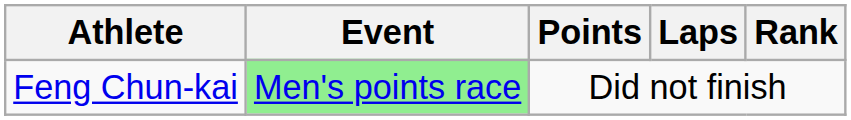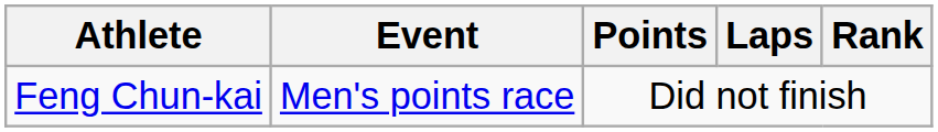Feng Chun-kai | Event: lightgreen background -> no background
